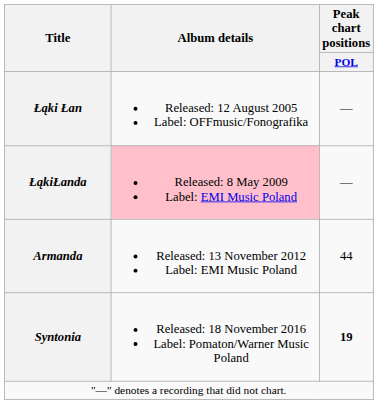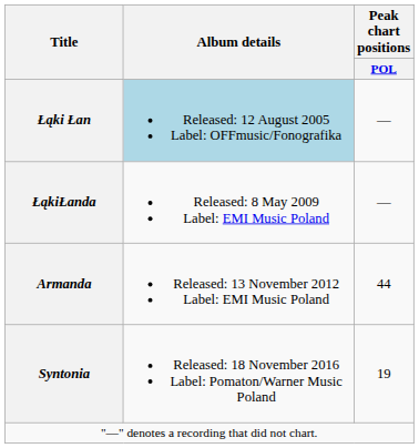Łąki Łan | Album details: no background -> lightblue background
ŁąkiŁanda | Album details: pink background -> no background
Syntonia | Peak chart positions / POL: bold -> normal
